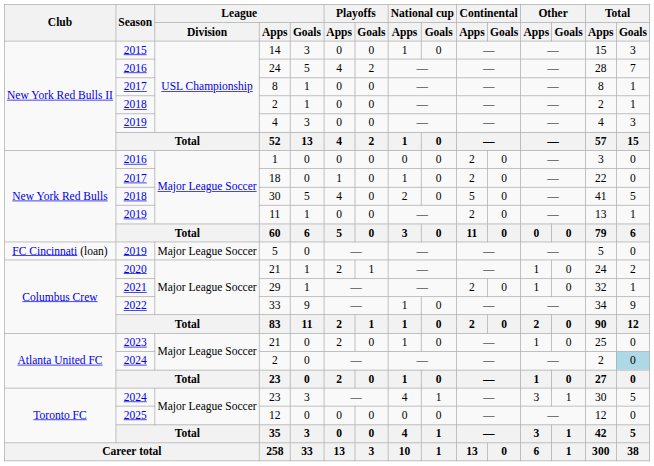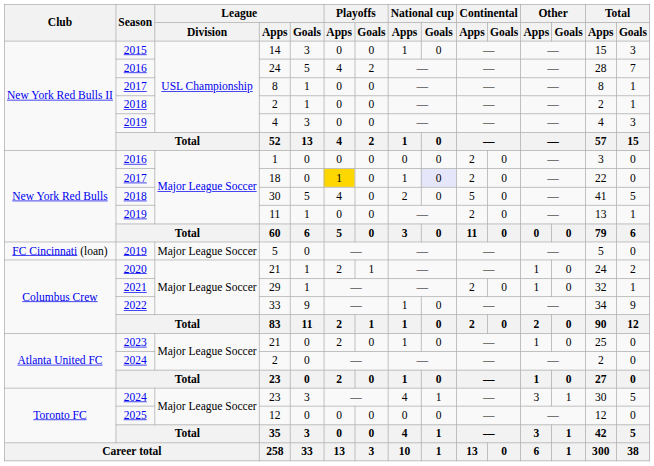18 | Playoffs / Apps: no background -> gold background
18 | National cup / Goals: no background -> lavender background
2024 / 2 | Total / Goals: lightblue background -> no background
